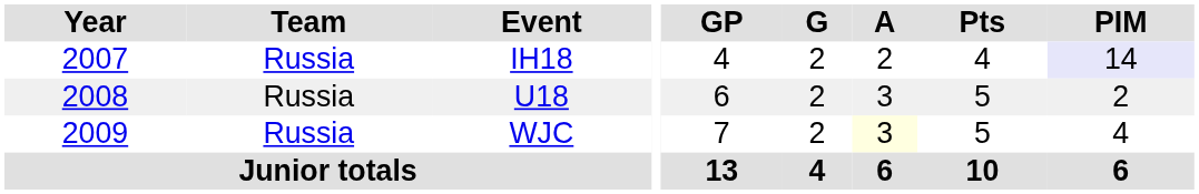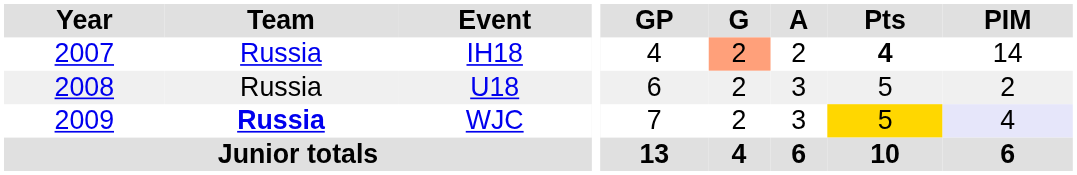IH18 | G: no background -> lightsalmon background
IH18 | Pts: normal -> bold
IH18 | PIM: lavender background -> no background
WJC | Team: normal -> bold
WJC | A: lightyellow background -> no background
WJC | Pts: no background -> gold background
WJC | PIM: no background -> lavender background
